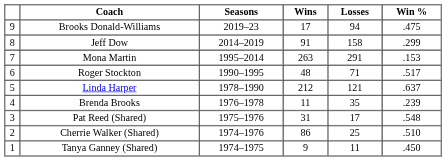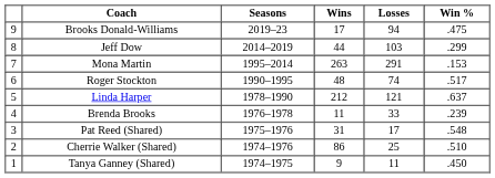Jeff Dow | Wins: 91 -> 44
Jeff Dow | Losses: 158 -> 103
Roger Stockton | Losses: 71 -> 74
Brenda Brooks | Losses: 35 -> 33
